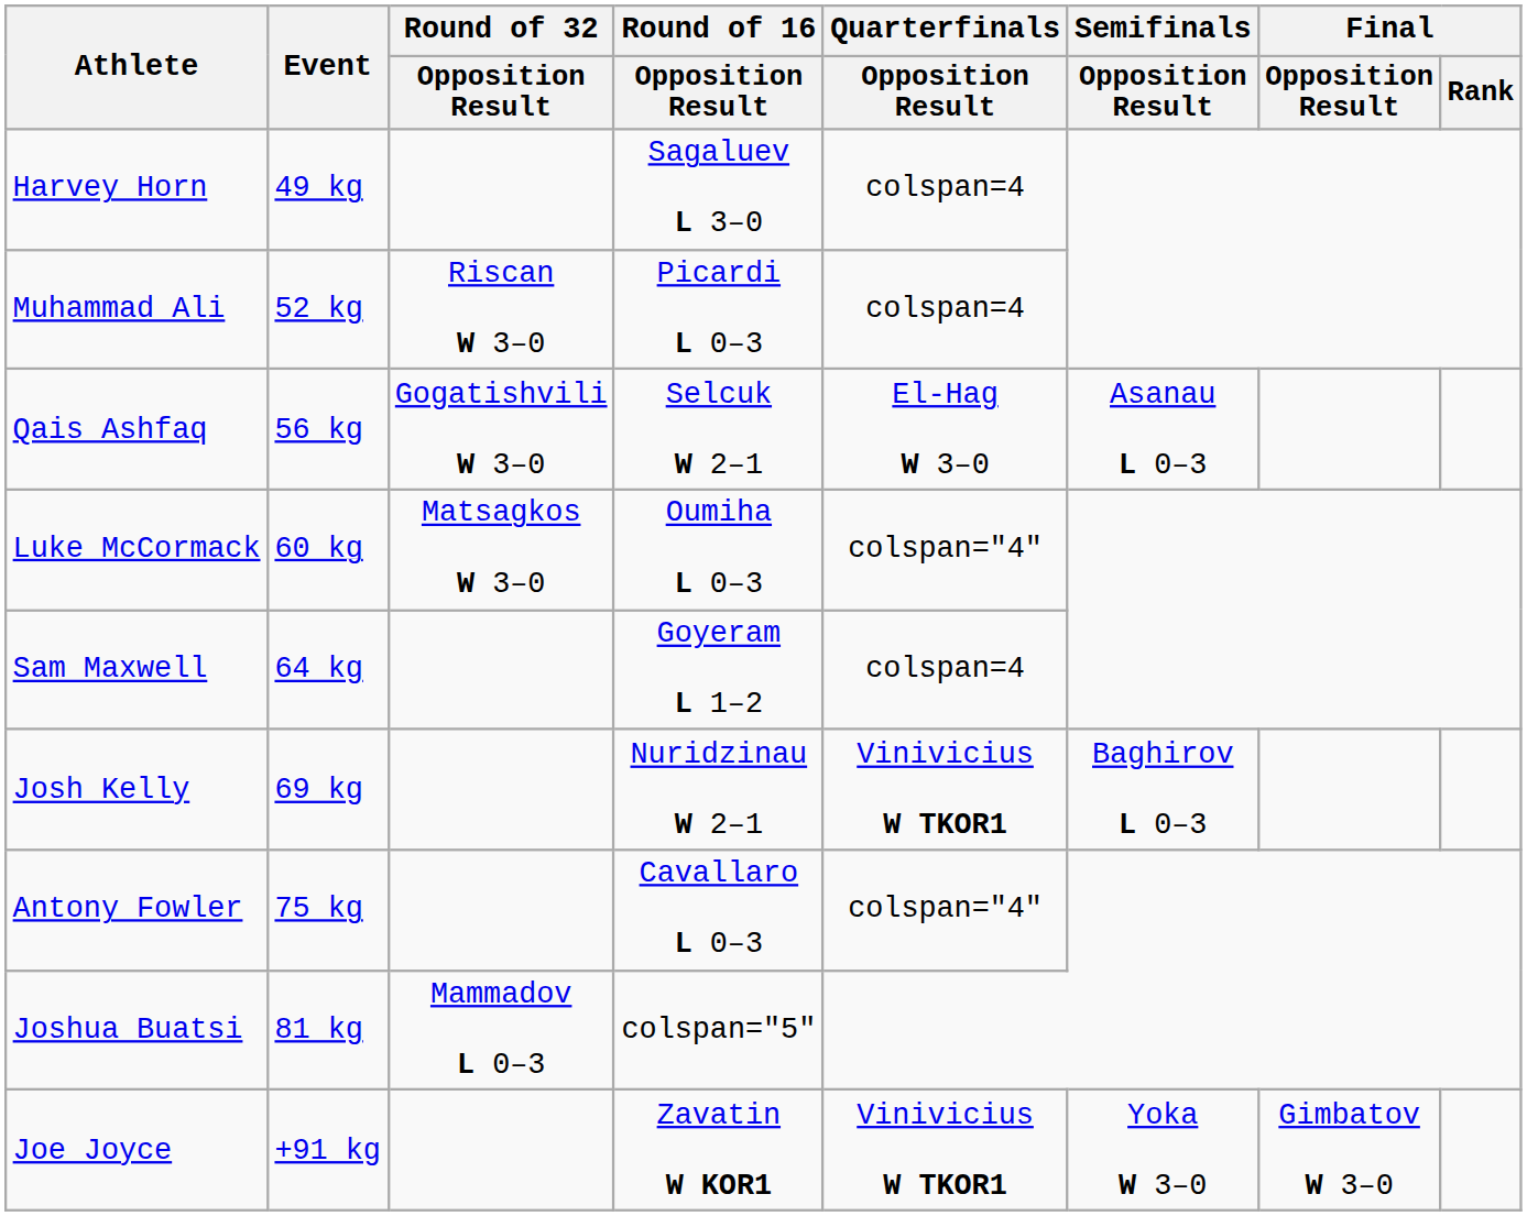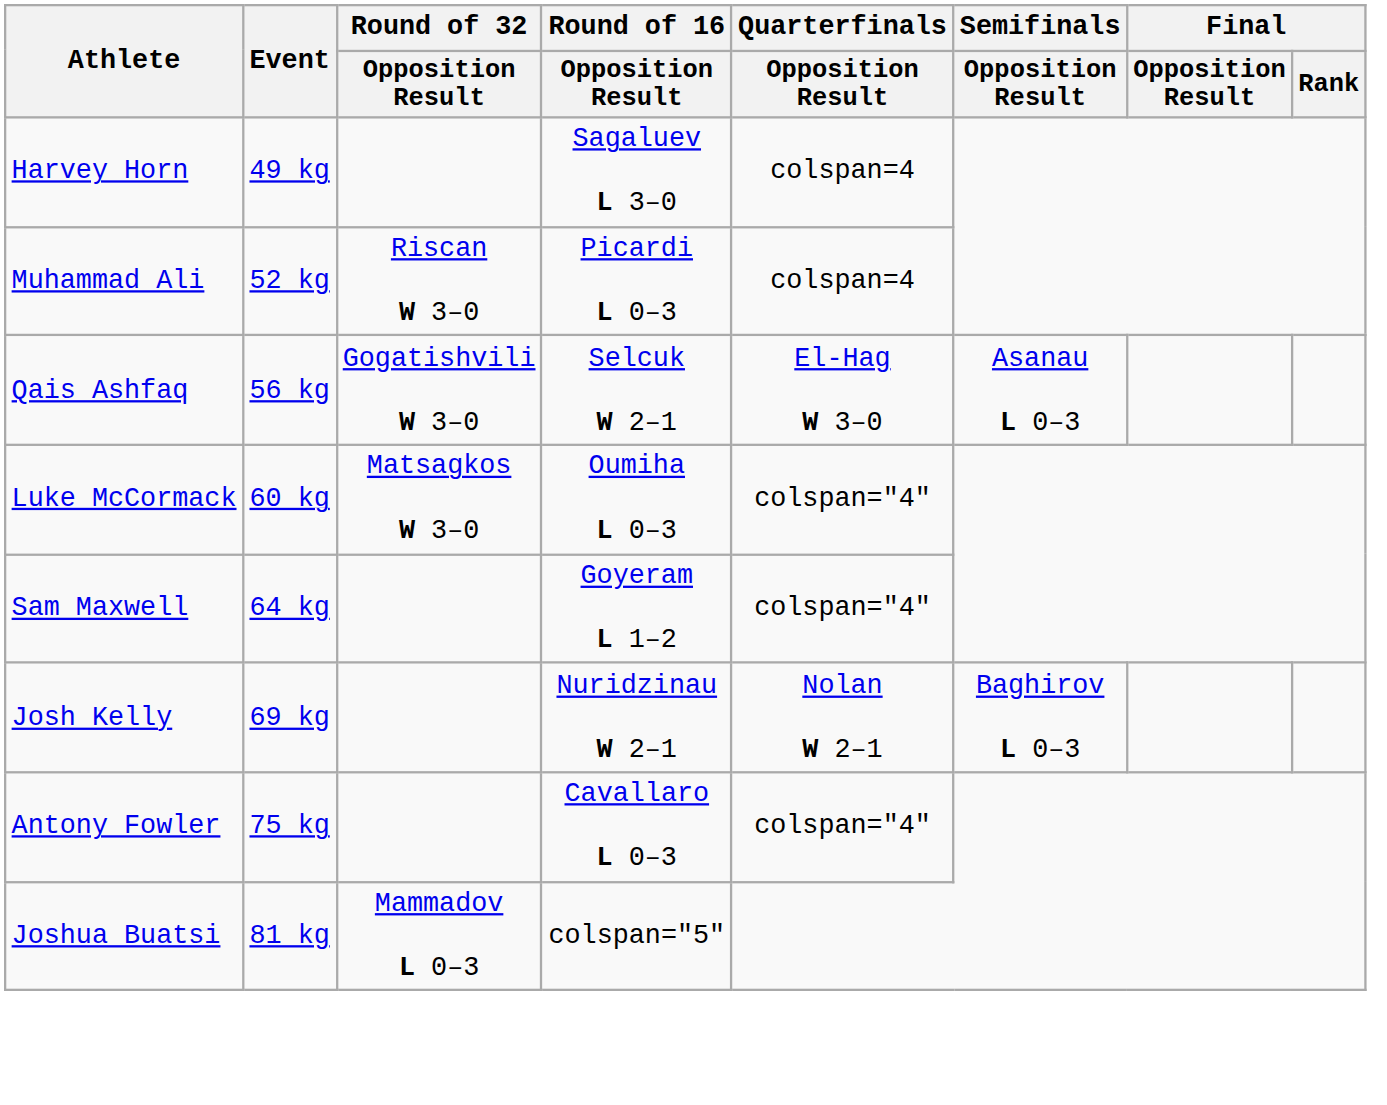Sam Maxwell | Quarterfinals / Opposition Result: colspan=4 -> colspan="4"
Josh Kelly | Quarterfinals / Opposition Result: Vinivicius W TKOR1 -> Nolan W 2–1
- row: Joe Joyce | +91 kg | Zavatin W KOR1 | Vinivicius W TKOR1 | Yoka W 3–0 | Gimbatov W 3–0
